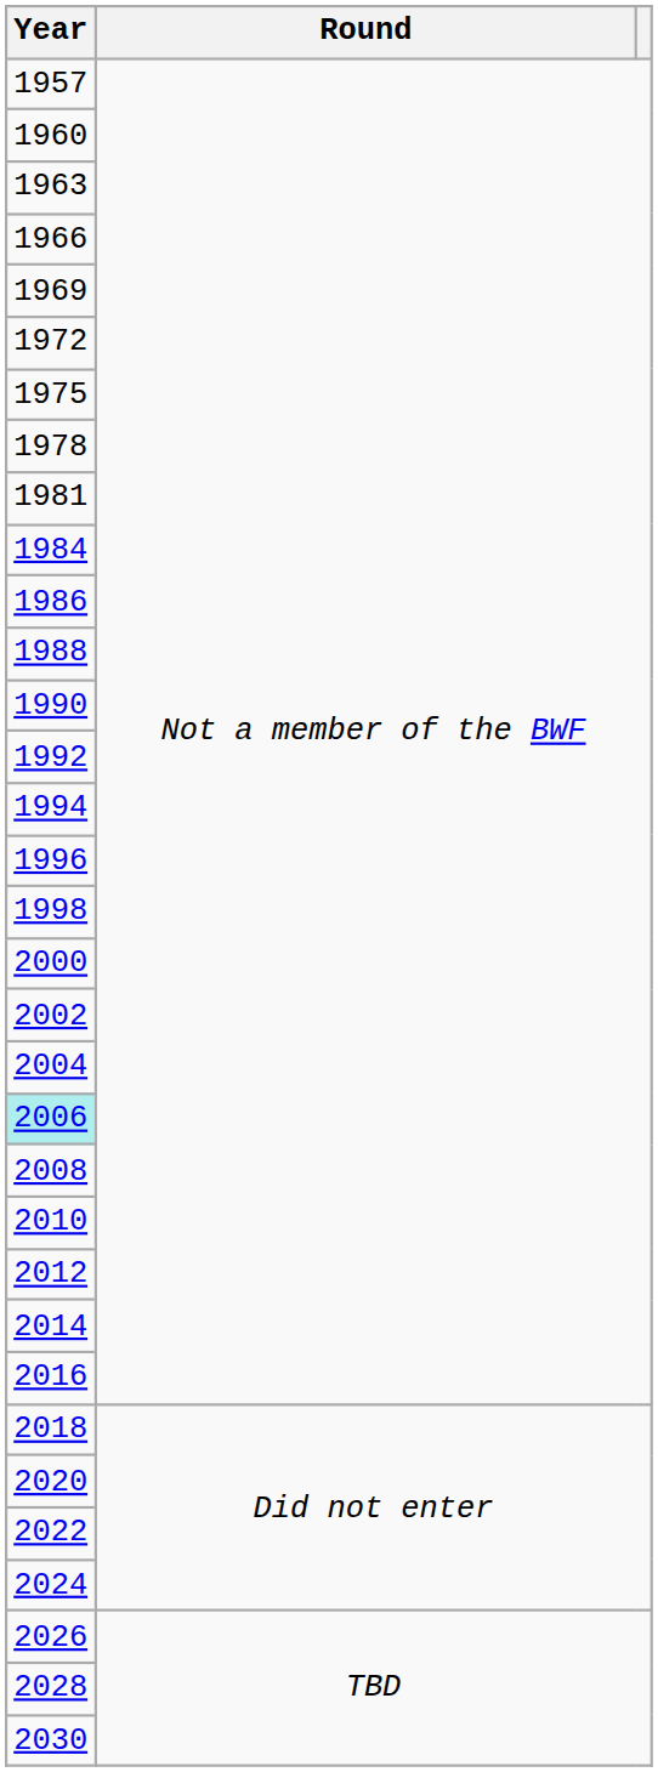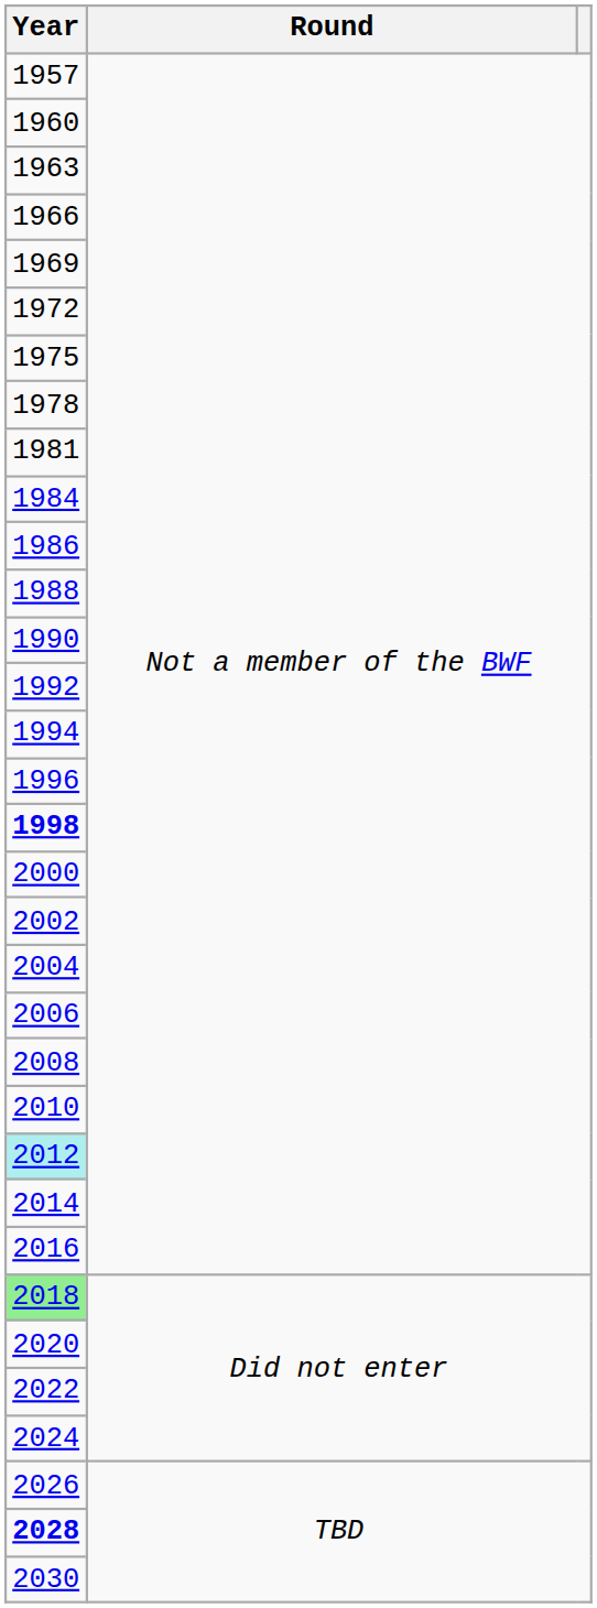1998 | Year: normal -> bold
2006 | Year: paleturquoise background -> no background
2012 | Year: no background -> paleturquoise background
2018 | Year: no background -> lightgreen background
2028 | Year: normal -> bold
